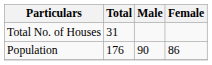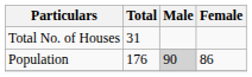Population | Male: no background -> lightgrey background
